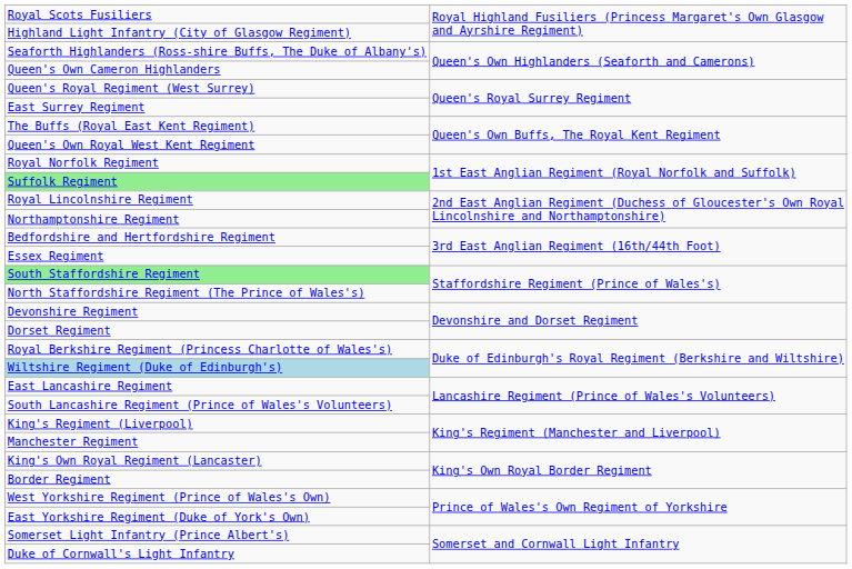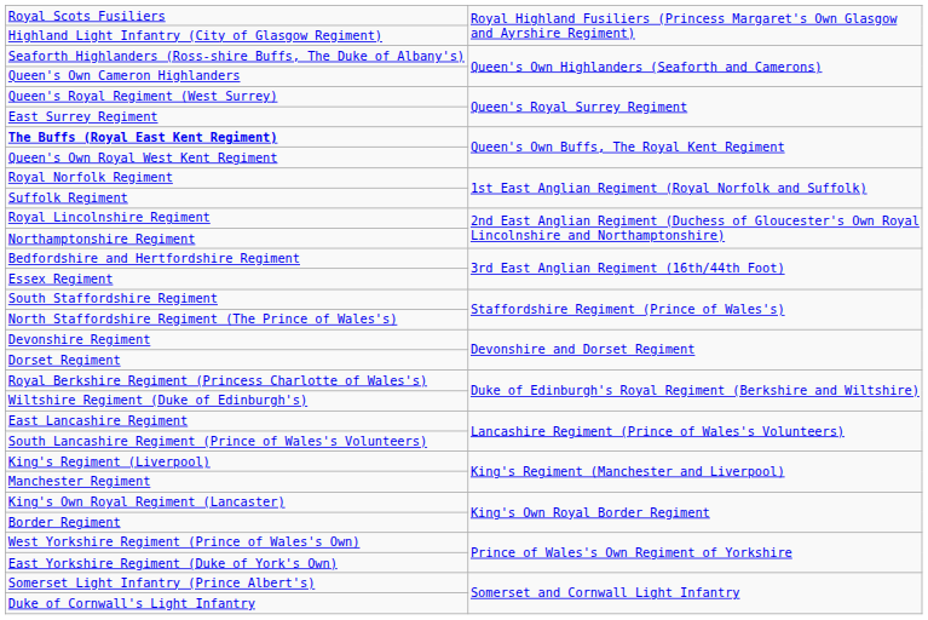The Buffs (Royal East Kent Regiment) | column 1: normal -> bold
Suffolk Regiment | column 1: lightgreen background -> no background
South Staffordshire Regiment | column 1: lightgreen background -> no background
Wiltshire Regiment (Duke of Edinburgh's) | column 1: lightblue background -> no background
